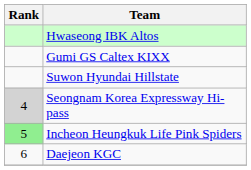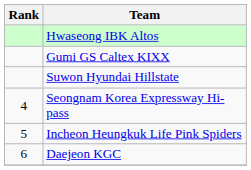Seongnam Korea Expressway Hi-pass | Rank: lightgrey background -> no background
Incheon Heungkuk Life Pink Spiders | Rank: lightgreen background -> no background
